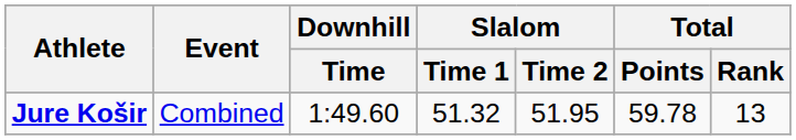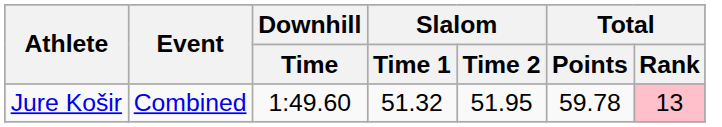row 3 | Athlete: bold -> normal
row 3 | Total / Rank: no background -> pink background
